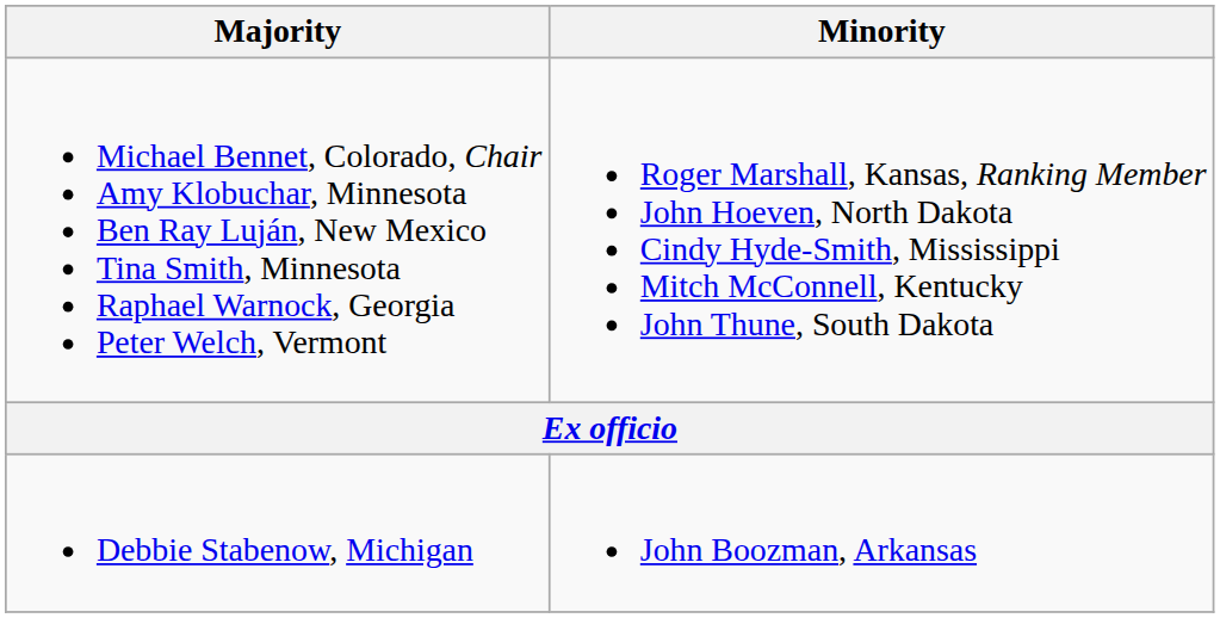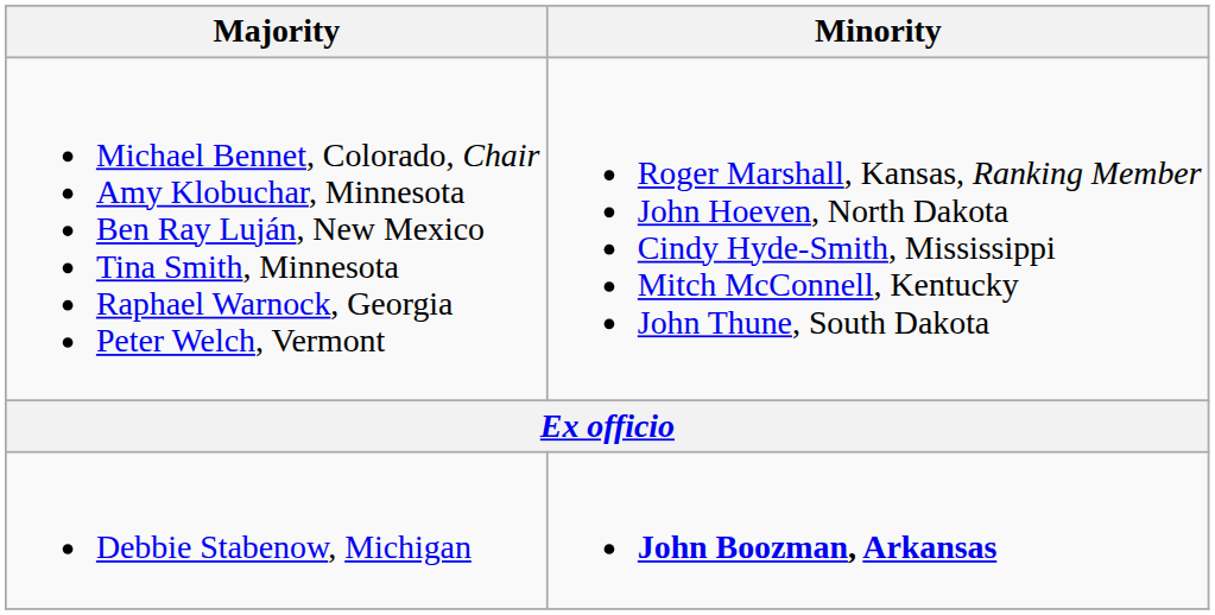Debbie Stabenow, Michigan | Minority: normal -> bold
